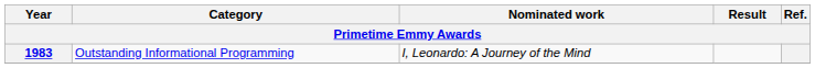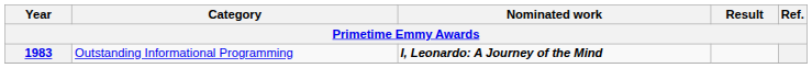1983 | Nominated work: normal -> bold
